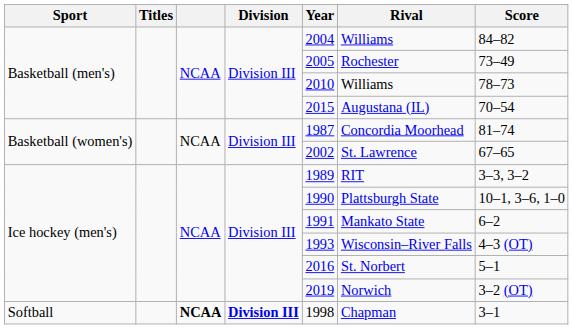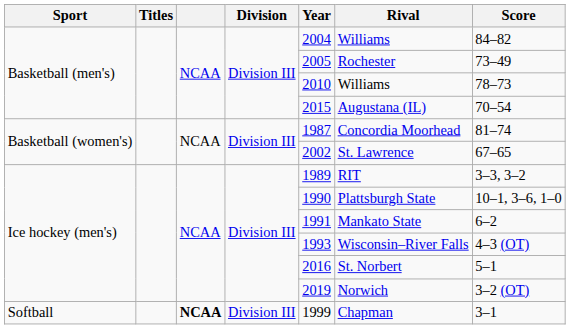Softball | Division: bold -> normal
Softball | Year: 1998 -> 1999
